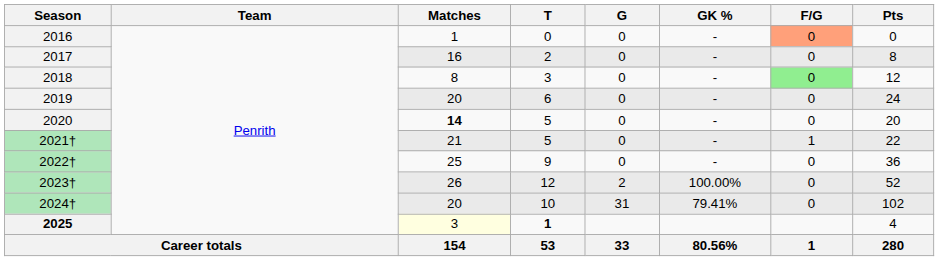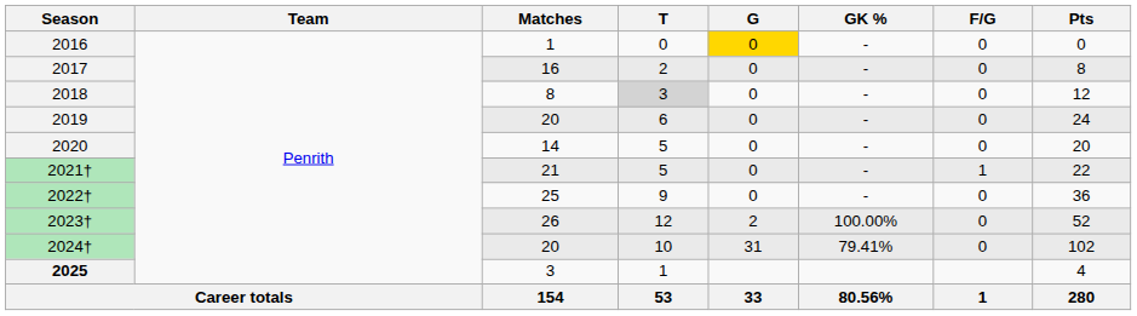2016 | G: no background -> gold background
2016 | F/G: lightsalmon background -> no background
2018 | T: no background -> lightgrey background
2018 | F/G: lightgreen background -> no background
2020 | Matches: bold -> normal
2025 | Matches: lightyellow background -> no background
2025 | T: bold -> normal
